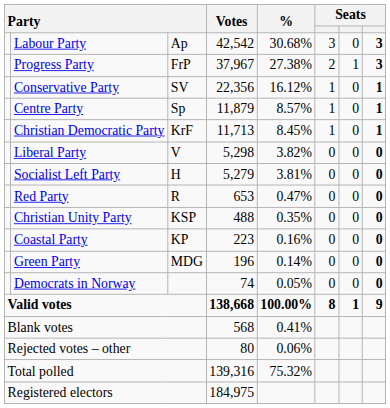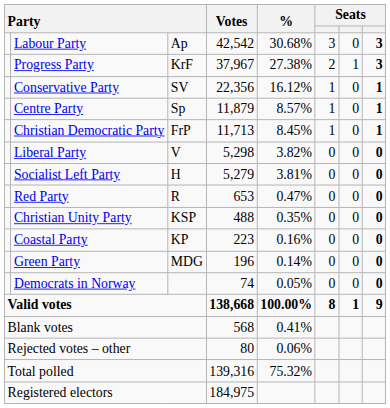Progress Party | column 3: FrP -> KrF
Christian Democratic Party | column 3: KrF -> FrP
